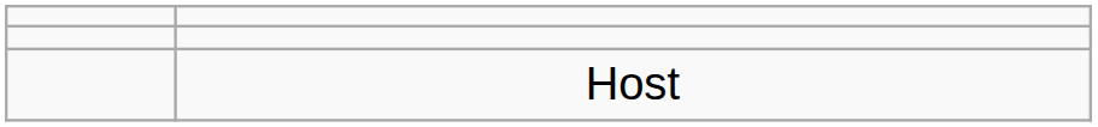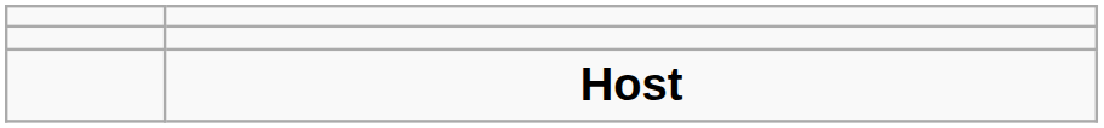row 3 | column 2: normal -> bold
